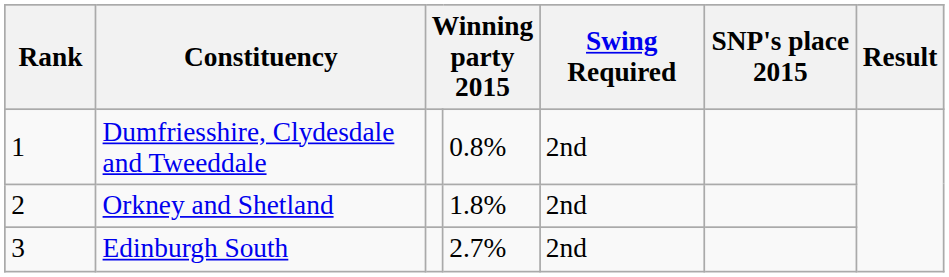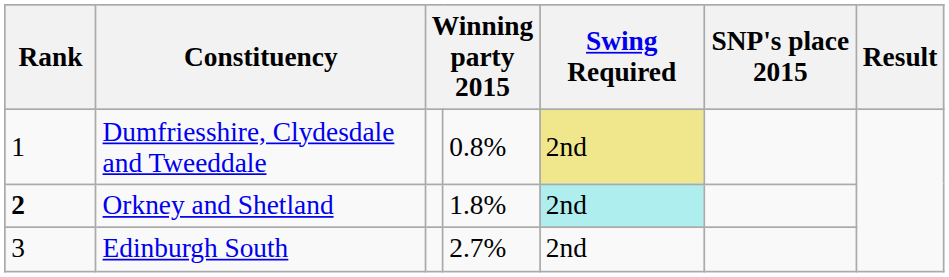Dumfriesshire, Clydesdale and Tweeddale | Swing Required: no background -> khaki background
Orkney and Shetland | Rank: normal -> bold
Orkney and Shetland | Swing Required: no background -> paleturquoise background
